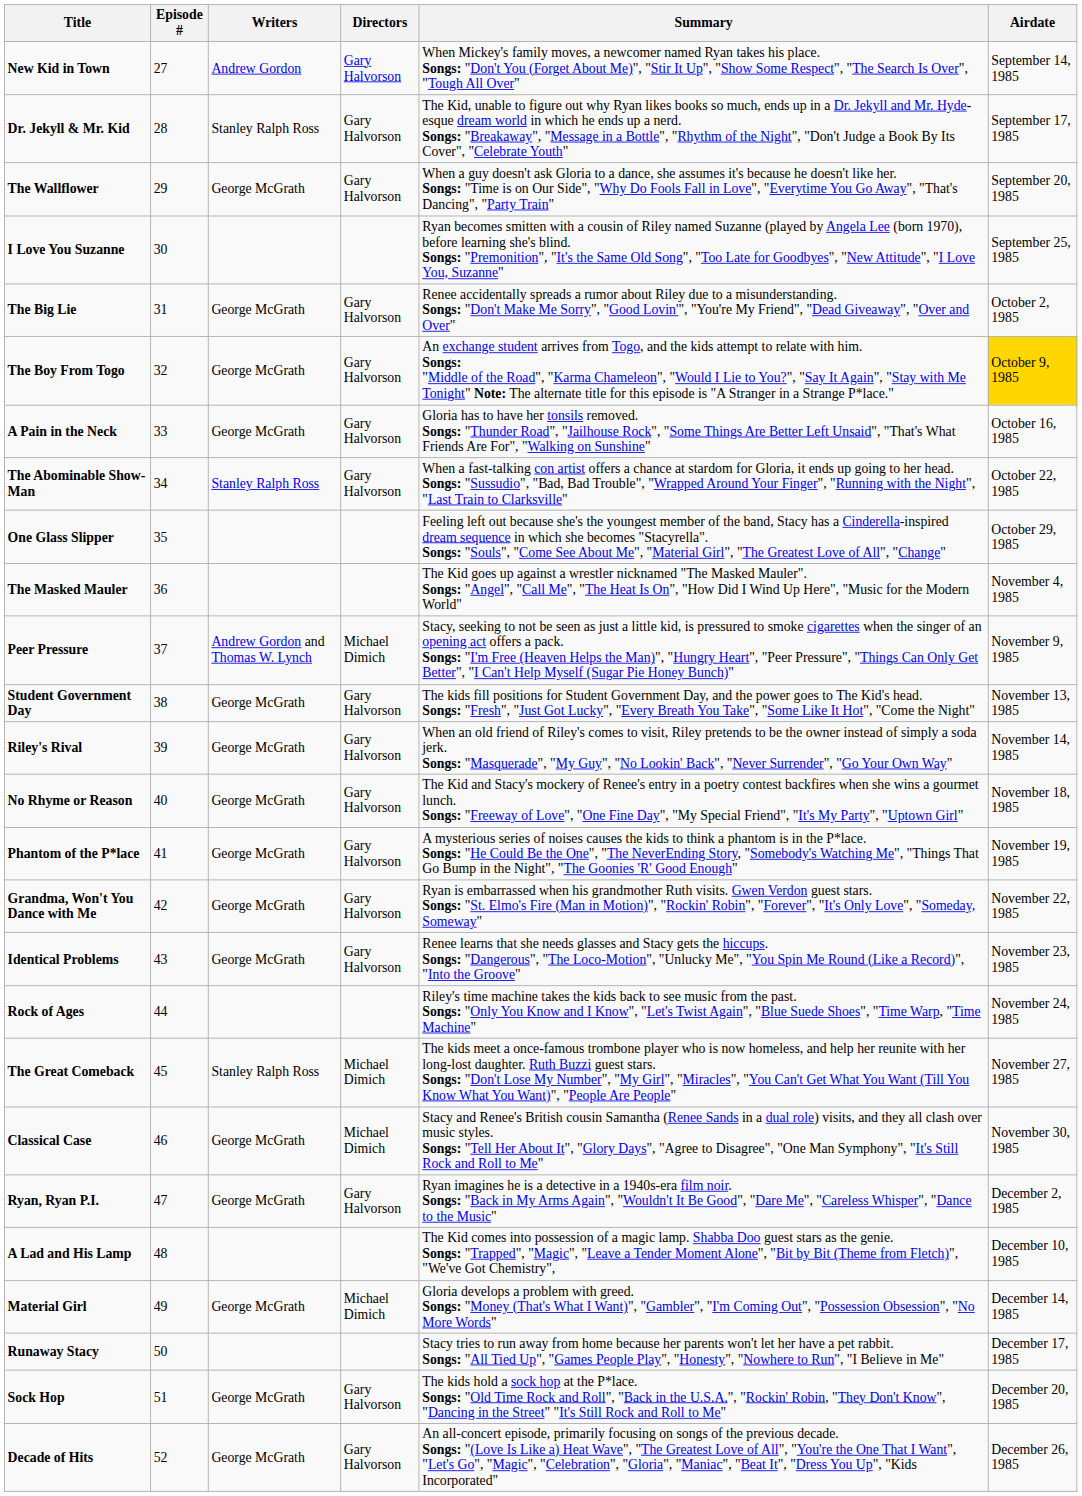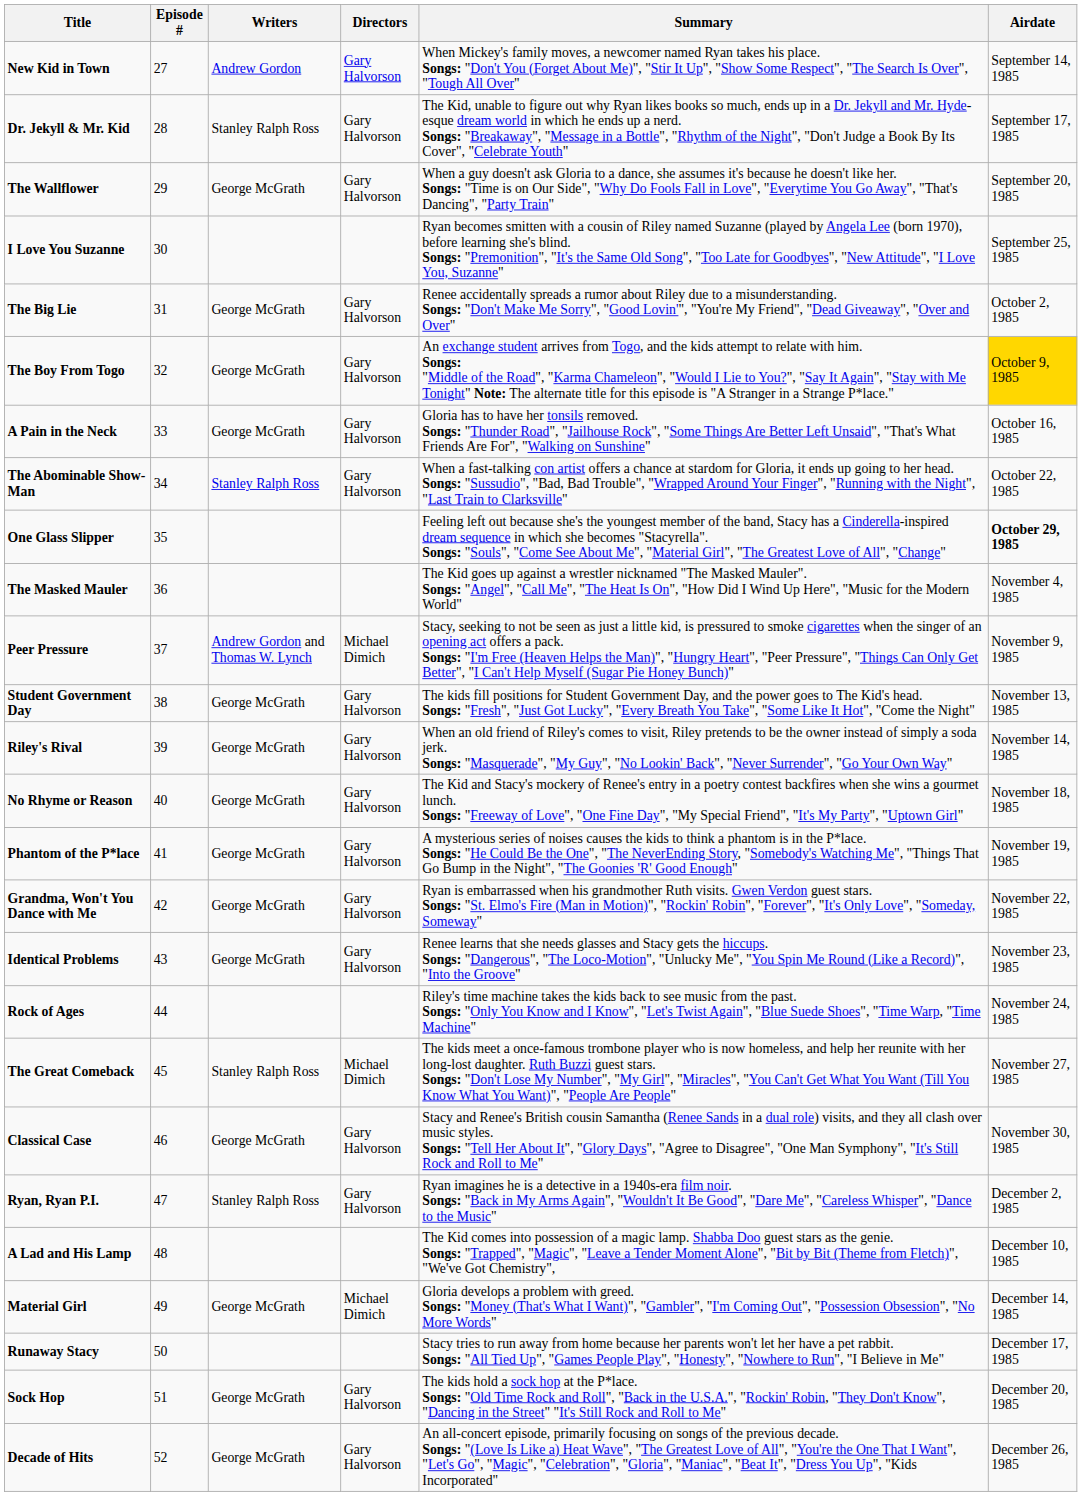One Glass Slipper | Airdate: normal -> bold
Classical Case | Directors: Michael Dimich -> Gary Halvorson
Ryan, Ryan P.I. | Writers: George McGrath -> Stanley Ralph Ross
